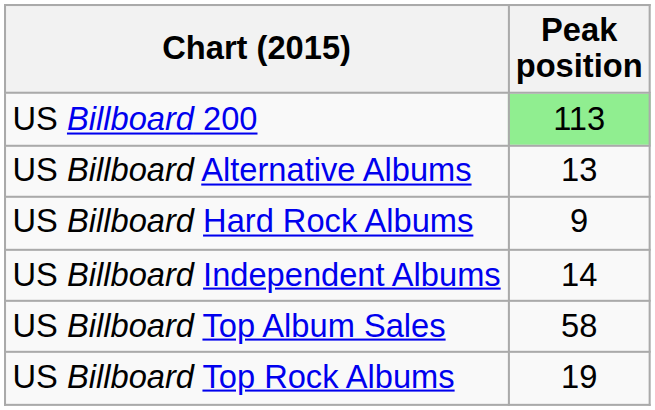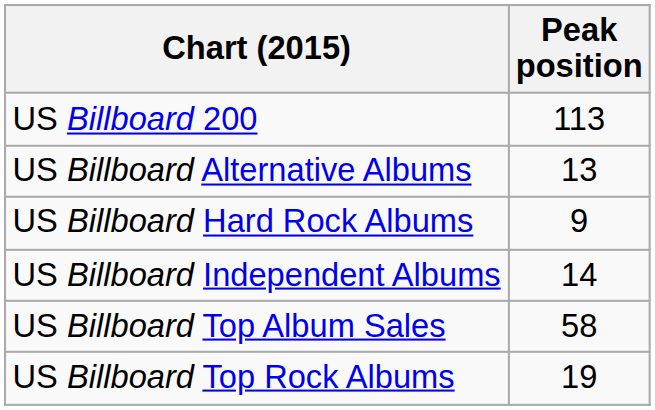US Billboard 200 | Peak position: lightgreen background -> no background
